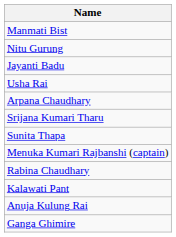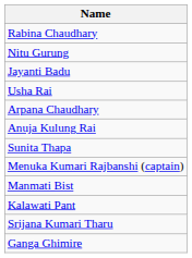row 2 | column 1: Manmati Bist -> Rabina Chaudhary
row 7 | column 1: Srijana Kumari Tharu -> Anuja Kulung Rai
row 10 | column 1: Rabina Chaudhary -> Manmati Bist
row 12 | column 1: Anuja Kulung Rai -> Srijana Kumari Tharu
